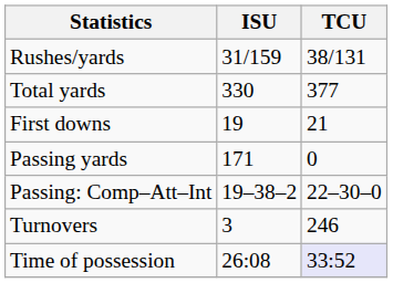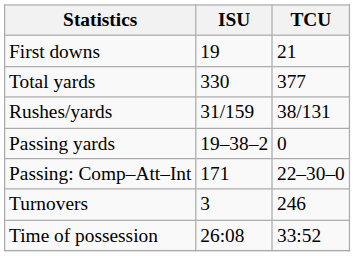rows swapped: First downs <-> Rushes/yards
Passing yards | ISU: 171 -> 19–38–2
Passing: Comp–Att–Int | ISU: 19–38–2 -> 171
Time of possession | TCU: lavender background -> no background
